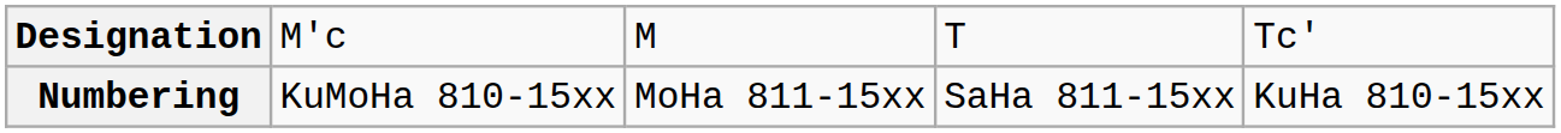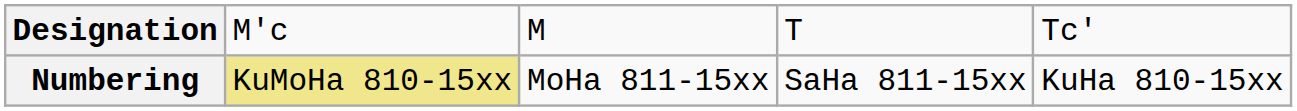Numbering | column 2: no background -> khaki background
